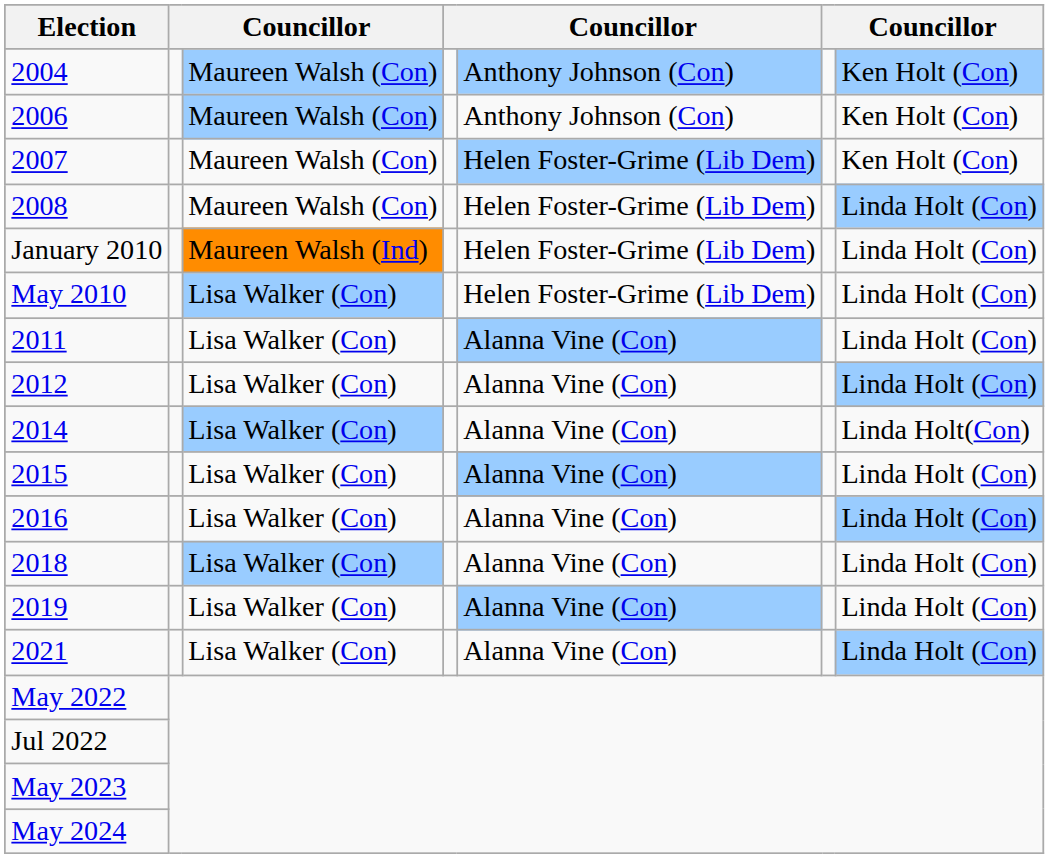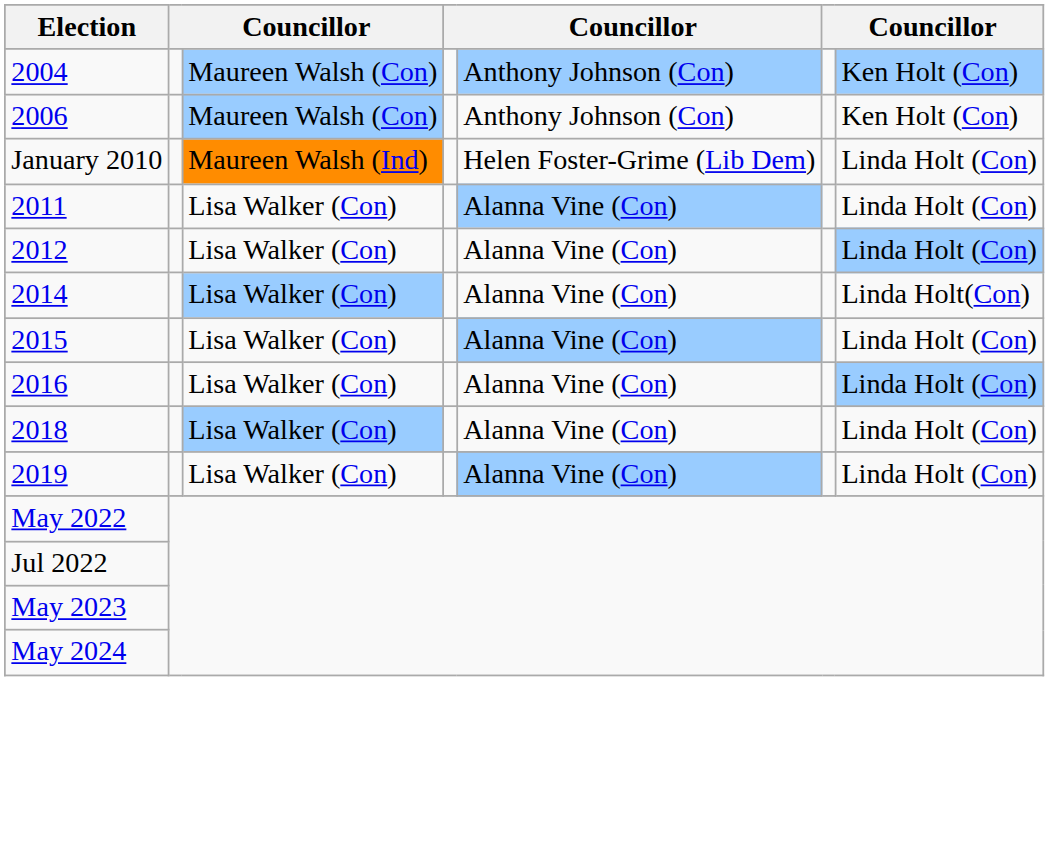- row: 2007 | Maureen Walsh (Con) | Helen Foster-Grime (Lib Dem) | Ken Holt (Con)
- row: 2008 | Maureen Walsh (Con) | Helen Foster-Grime (Lib Dem) | Linda Holt (Con)
- row: May 2010 | Lisa Walker (Con) | Helen Foster-Grime (Lib Dem) | Linda Holt (Con)
- row: 2021 | Lisa Walker (Con) | Alanna Vine (Con) | Linda Holt (Con)
